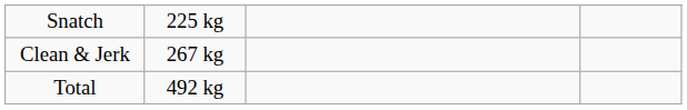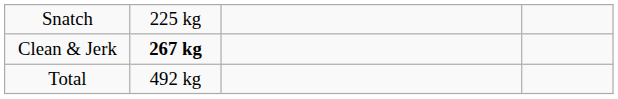Clean & Jerk | column 2: normal -> bold
